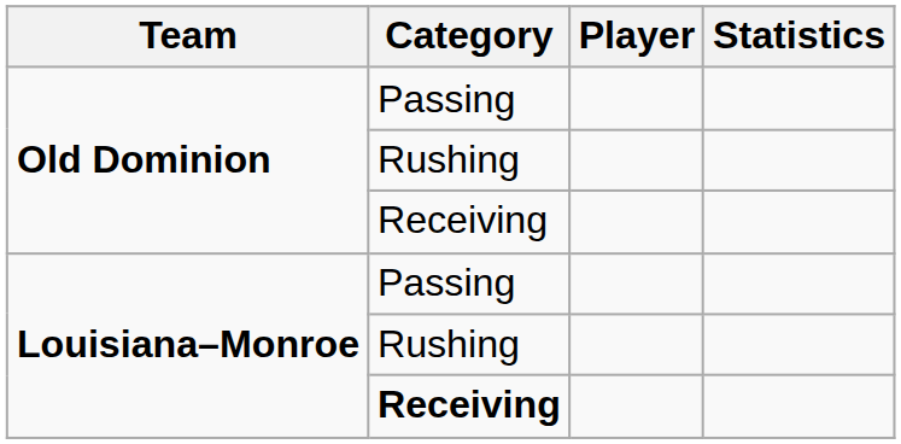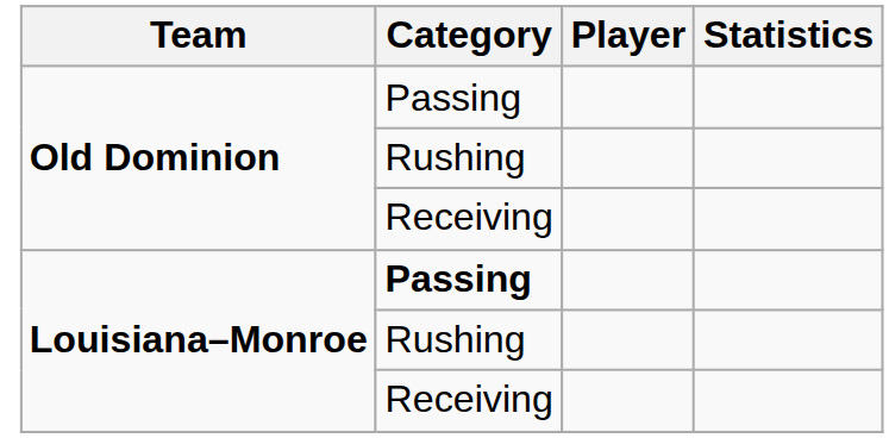Louisiana–Monroe / Passing | Category: normal -> bold
Louisiana–Monroe / Receiving | Category: bold -> normal
